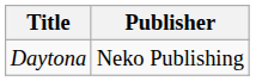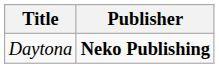Daytona | Publisher: normal -> bold
